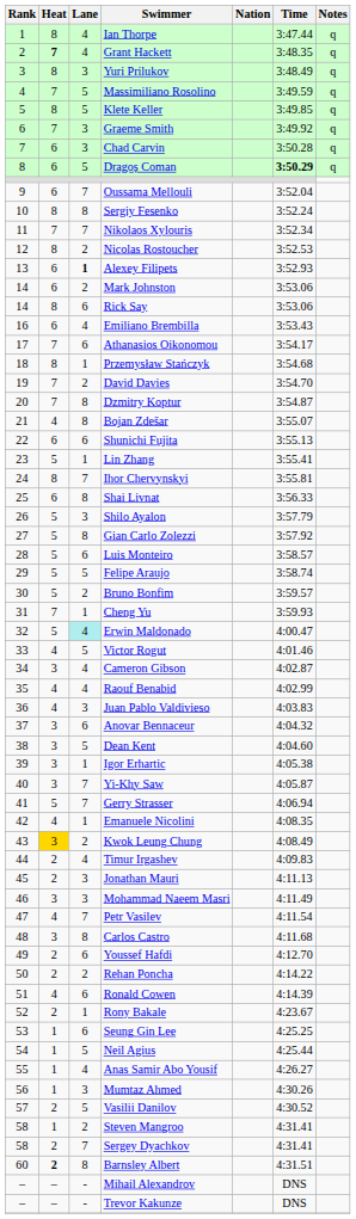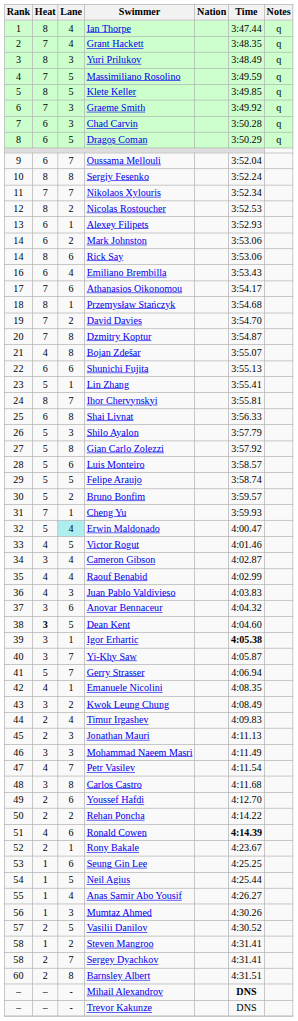Grant Hackett | Heat: bold -> normal
Dragoș Coman | Time: bold -> normal
Alexey Filipets | Lane: bold -> normal
Dean Kent | Heat: normal -> bold
Igor Erhartic | Time: normal -> bold
Kwok Leung Chung | Heat: gold background -> no background
Ronald Cowen | Time: normal -> bold
Barnsley Albert | Heat: bold -> normal
Mihail Alexandrov | Time: normal -> bold
